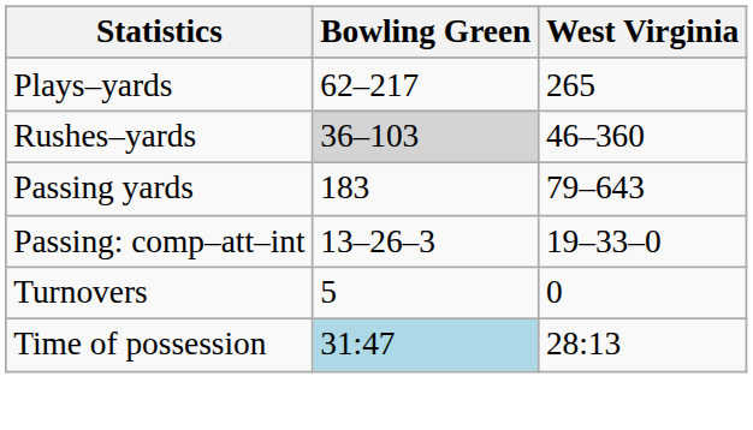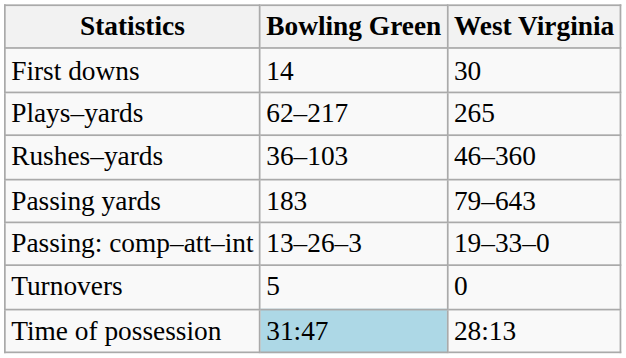+ row: First downs | 14 | 30
Rushes–yards | Bowling Green: lightgrey background -> no background
